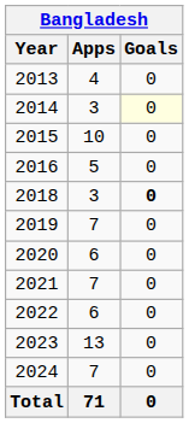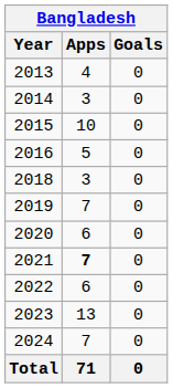2014 | Goals: lightyellow background -> no background
2018 | Goals: bold -> normal
2021 | Apps: normal -> bold
